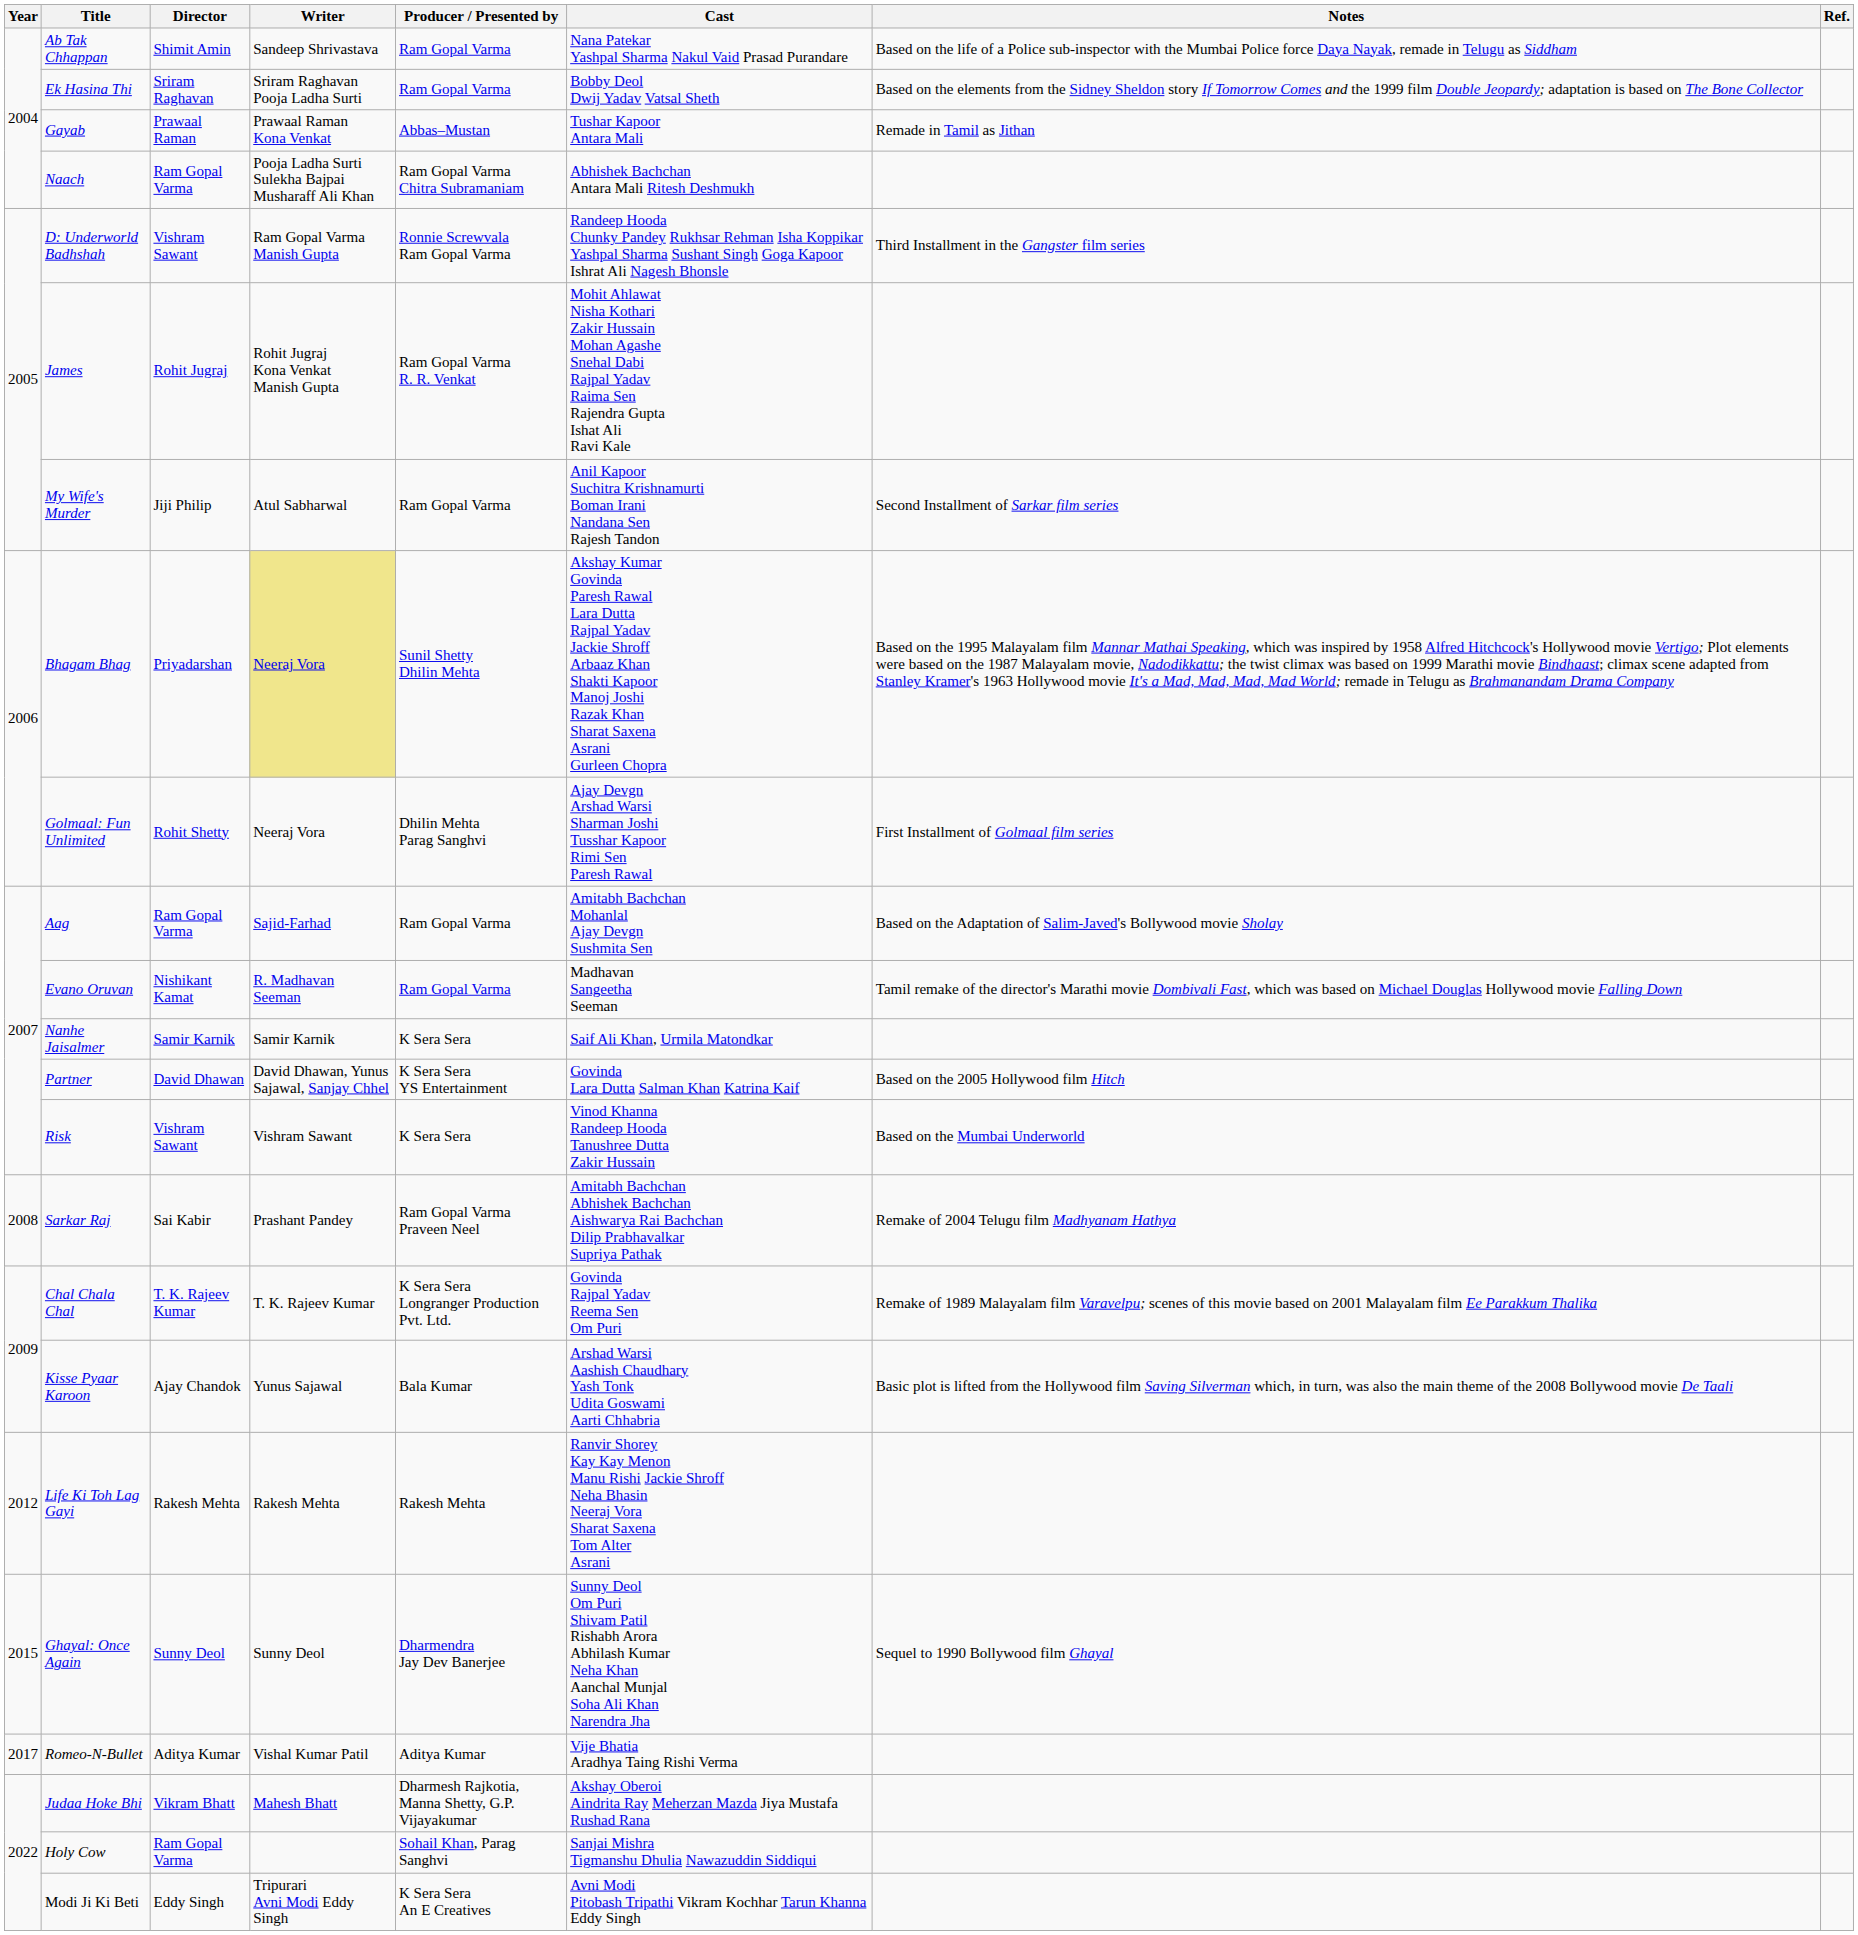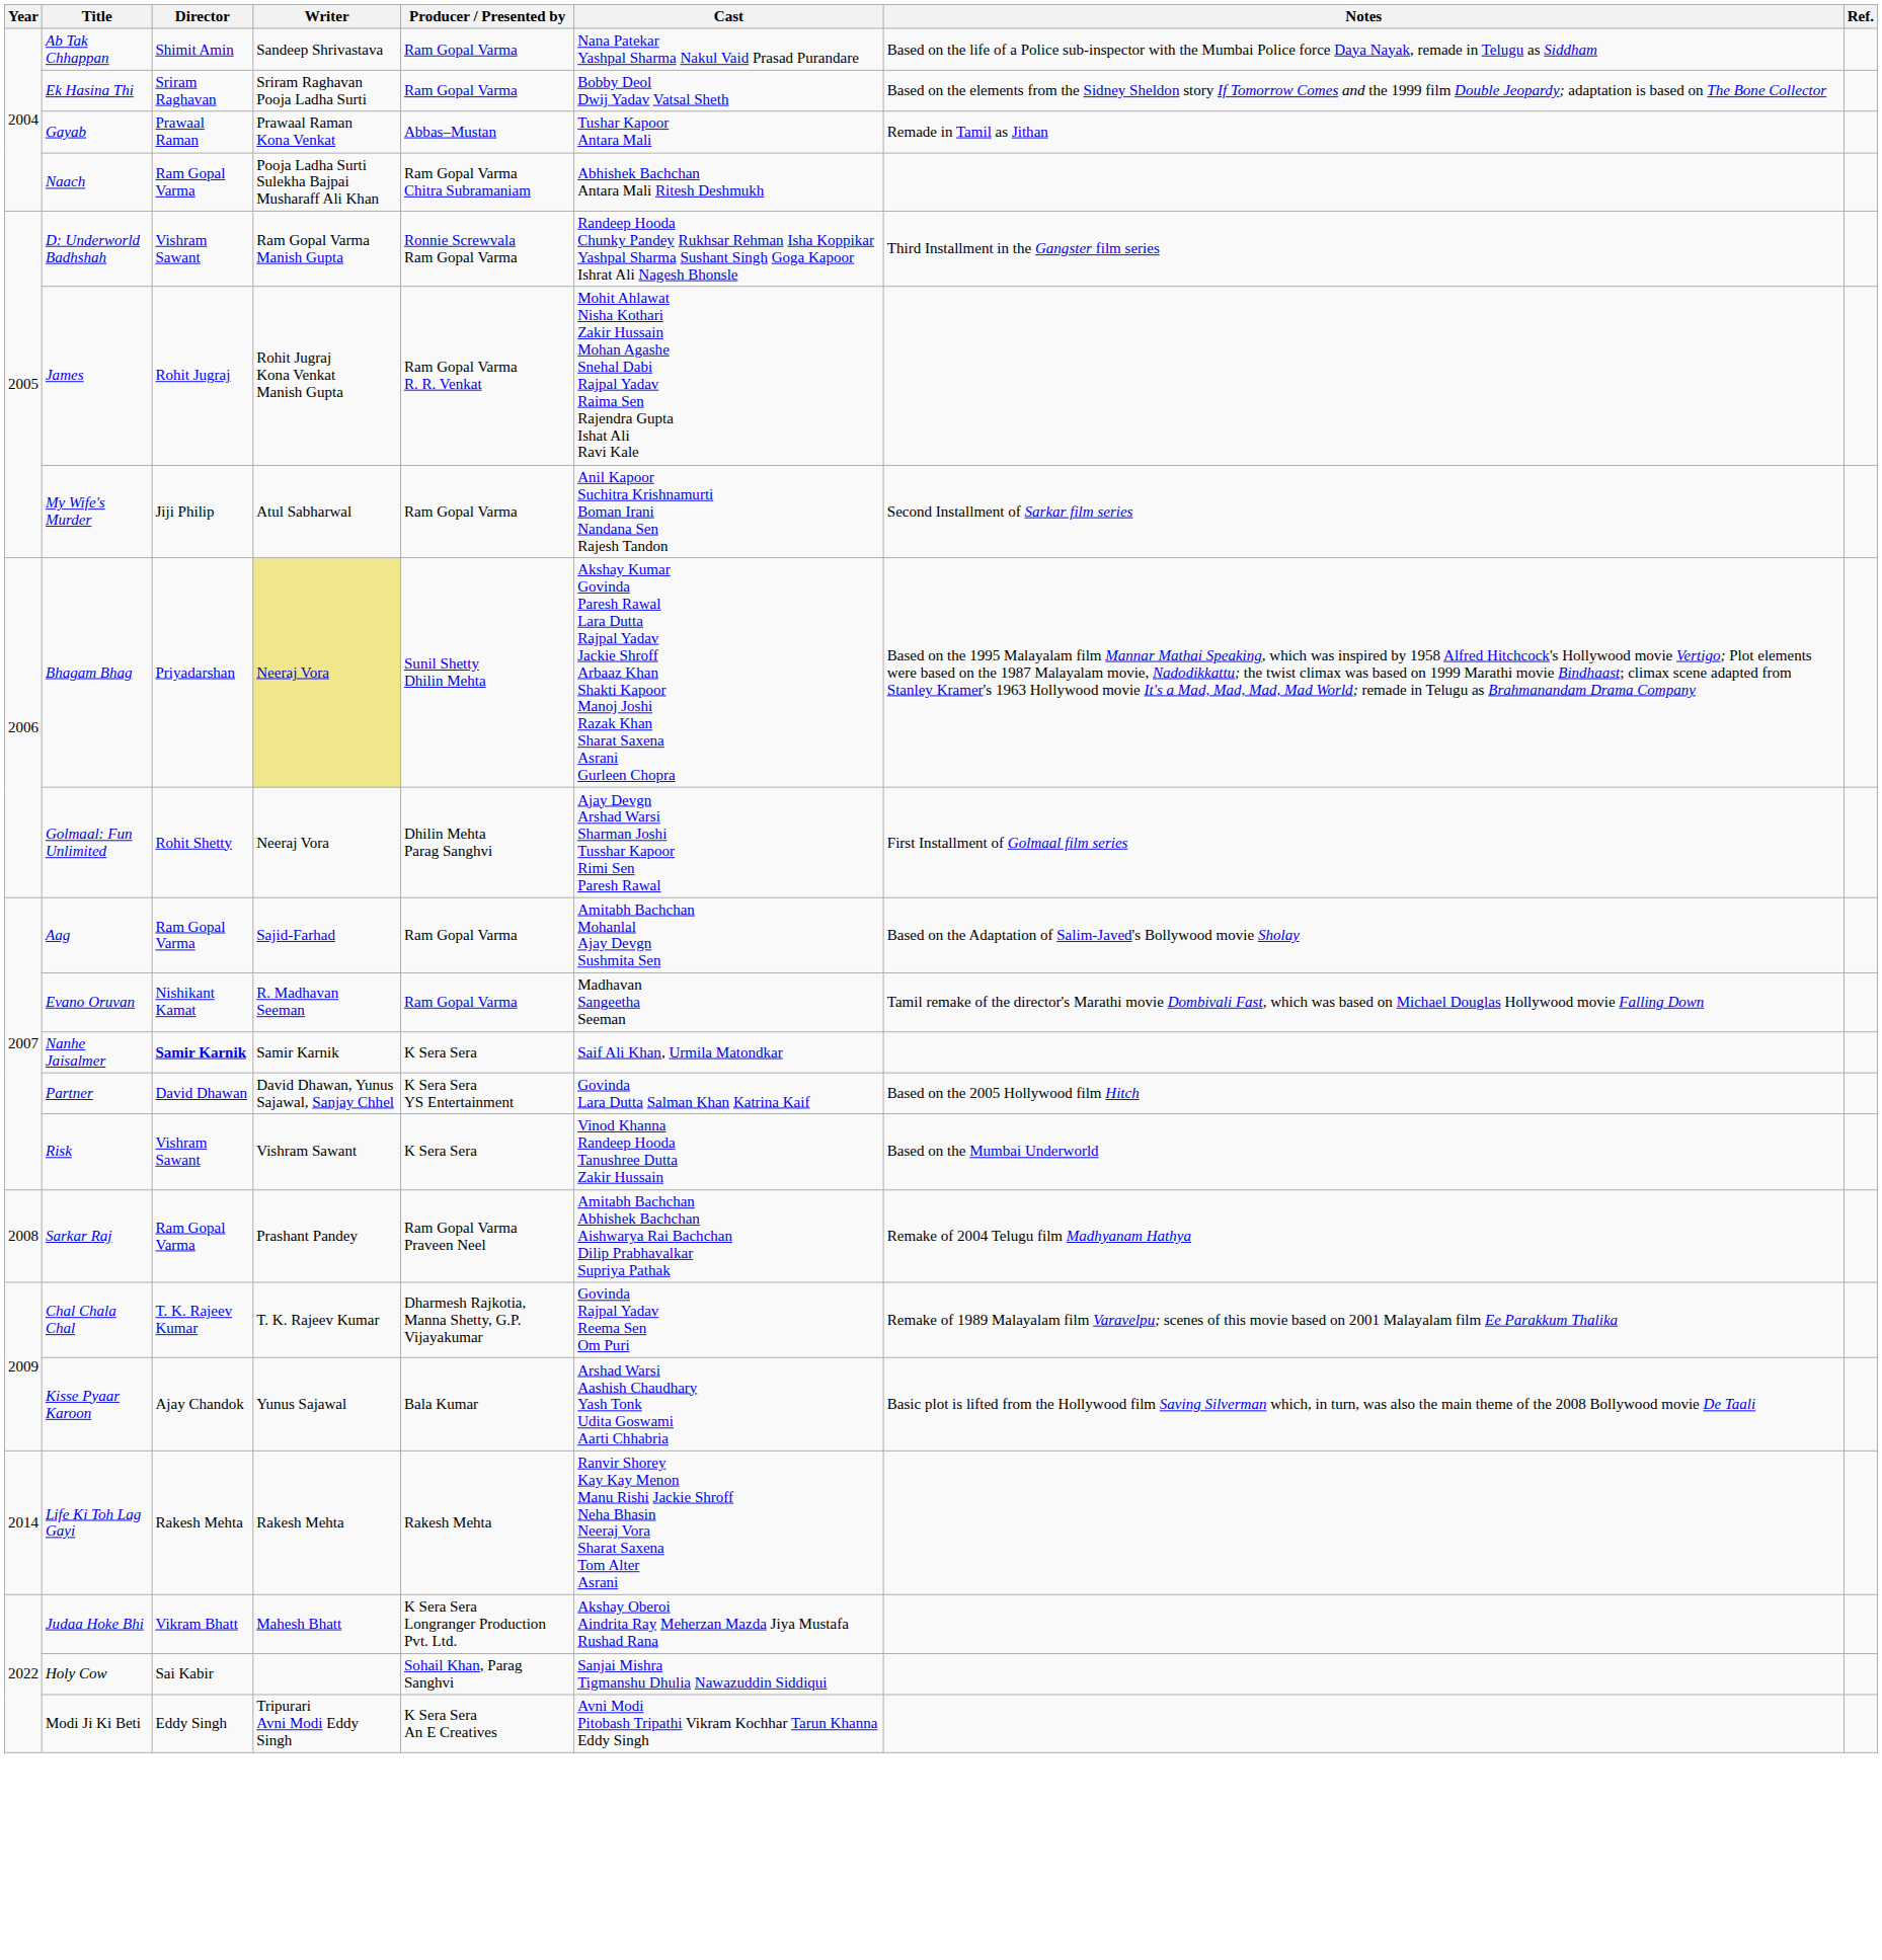Nanhe Jaisalmer | Director: normal -> bold
Sarkar Raj | Director: Sai Kabir -> Ram Gopal Varma
Chal Chala Chal | Producer / Presented by: K Sera Sera Longranger Production Pvt. Ltd. -> Dharmesh Rajkotia, Manna Shetty, G.P. Vijayakumar
Life Ki Toh Lag Gayi | Year: 2012 -> 2014
- row: 2015 | Ghayal: Once Again | Sunny Deol | Sunny Deol | Dharmendra Jay Dev Banerjee | Sunny Deol Om Puri Shivam Patil Rishabh Arora Abhilash Kumar Neha Khan Aanchal Munjal Soha Ali Khan Narendra Jha | Sequel to 1990 Bollywood film Ghayal
- row: 2017 | Romeo-N-Bullet | Aditya Kumar | Vishal Kumar Patil | Aditya Kumar | Vije Bhatia Aradhya Taing Rishi Verma
Judaa Hoke Bhi | Producer / Presented by: Dharmesh Rajkotia, Manna Shetty, G.P. Vijayakumar -> K Sera Sera Longranger Production Pvt. Ltd.
Holy Cow | Director: Ram Gopal Varma -> Sai Kabir
